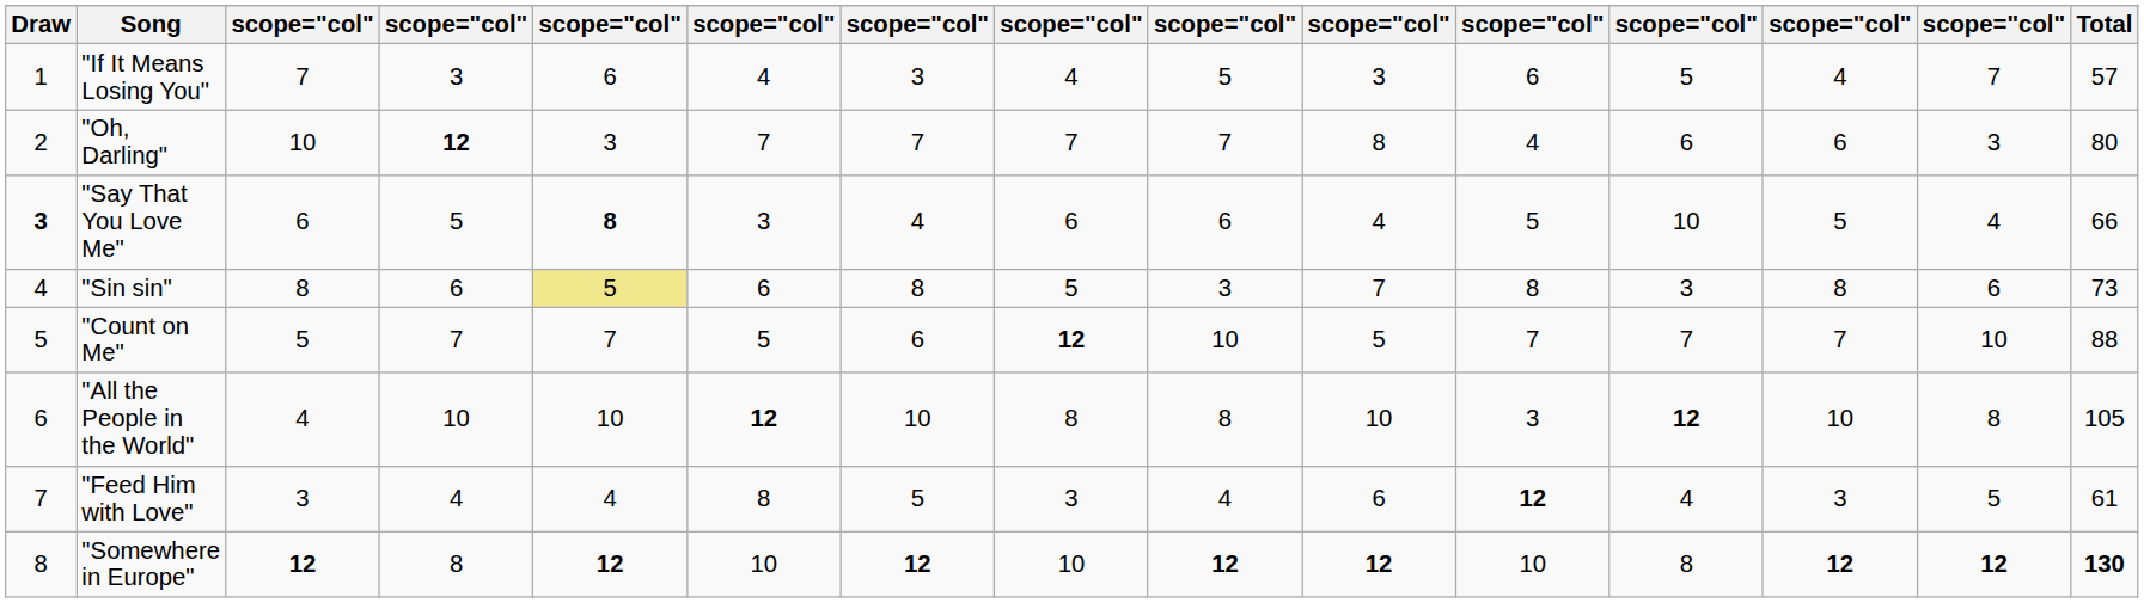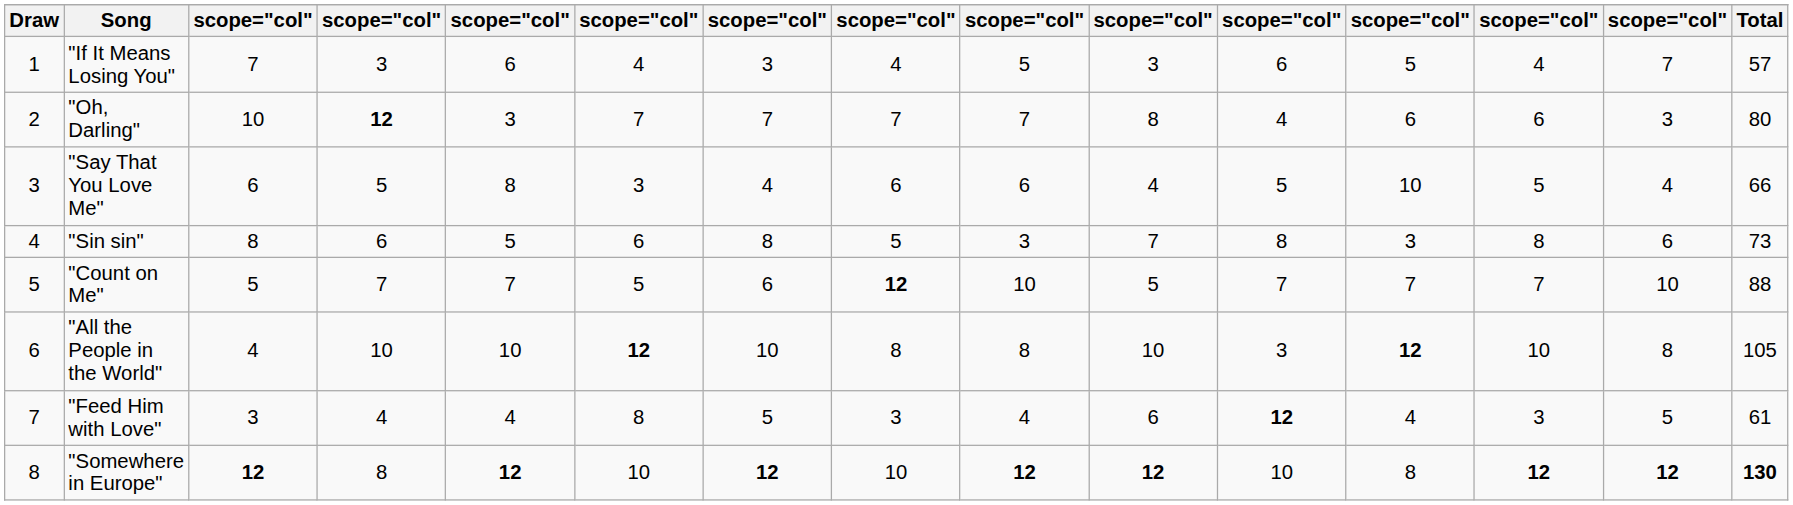"Say That You Love Me" | Draw: bold -> normal
"Say That You Love Me" | column 5: bold -> normal
"Sin sin" | column 5: khaki background -> no background
